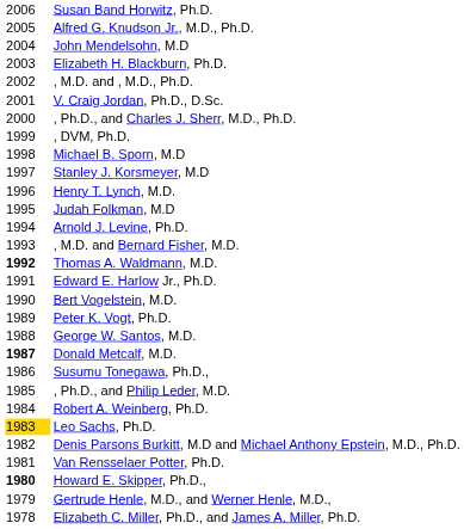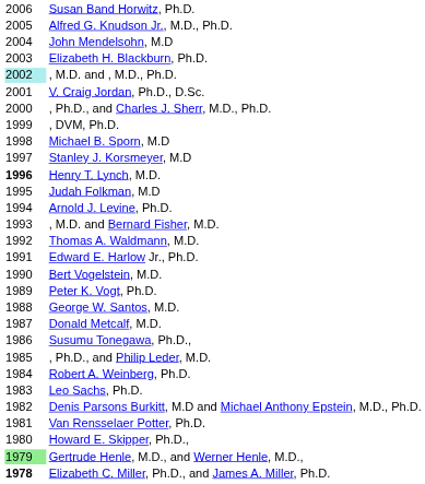, M.D. and , M.D., Ph.D. | column 1: no background -> paleturquoise background
Henry T. Lynch, M.D. | column 1: normal -> bold
Thomas A. Waldmann, M.D. | column 1: bold -> normal
Donald Metcalf, M.D. | column 1: bold -> normal
Leo Sachs, Ph.D. | column 1: gold background -> no background
Howard E. Skipper, Ph.D., | column 1: bold -> normal
Gertrude Henle, M.D., and Werner Henle, M.D., | column 1: no background -> lightgreen background
Elizabeth C. Miller, Ph.D., and James A. Miller, Ph.D. | column 1: normal -> bold
